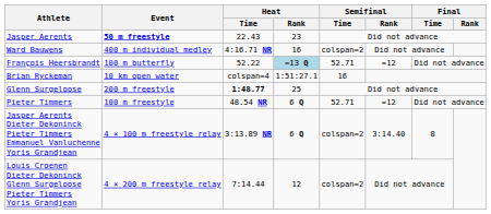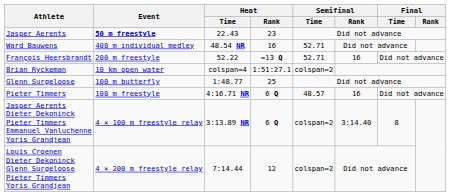Ward Bauwens | Heat / Time: 4:16.71 NR -> 48.54 NR
Ward Bauwens | Semifinal / Time: colspan=2 -> 52.71
François Heersbrandt | Event: 100 m butterfly -> 200 m freestyle
François Heersbrandt | Heat / Rank: lightblue background -> no background
François Heersbrandt | Semifinal / Rank: =12 -> 16
Brian Ryckeman | Semifinal / Time: 16 -> colspan=2
Glenn Surgeloose | Event: 200 m freestyle -> 100 m butterfly
Glenn Surgeloose | Heat / Time: bold -> normal
Pieter Timmers | Heat / Time: 48.54 NR -> 4:16.71 NR
Pieter Timmers | Semifinal / Time: 52.71 -> 48.57
Pieter Timmers | Semifinal / Rank: =12 -> 16
